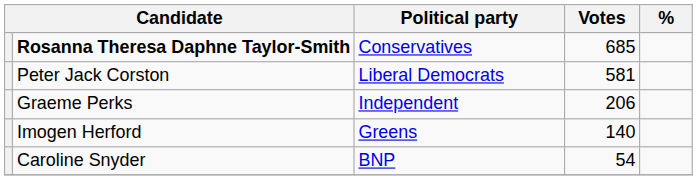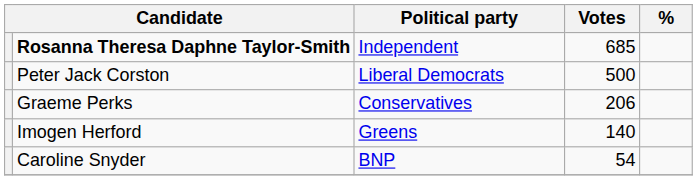Rosanna Theresa Daphne Taylor-Smith | Political party: Conservatives -> Independent
Peter Jack Corston | Votes: 581 -> 500
Graeme Perks | Political party: Independent -> Conservatives
